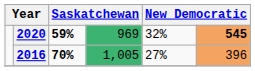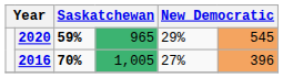2020 | column 4: 969 -> 965
2020 | column 5: 32% -> 29%
2020 | column 6: bold -> normal
